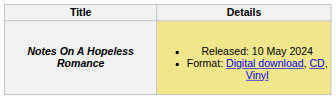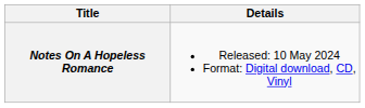Notes On A Hopeless Romance | Details: khaki background -> no background
